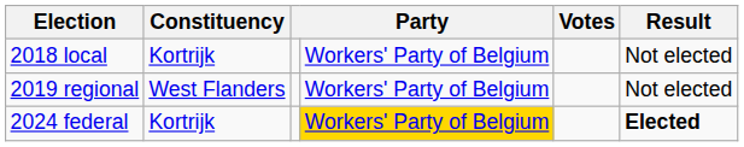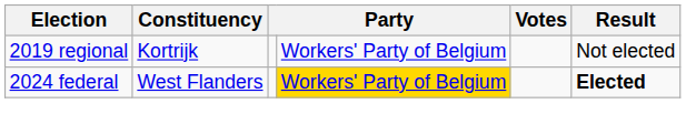- row: 2018 local | Kortrijk | Workers' Party of Belgium | Not elected
2019 regional | Constituency: West Flanders -> Kortrijk
2024 federal | Constituency: Kortrijk -> West Flanders
